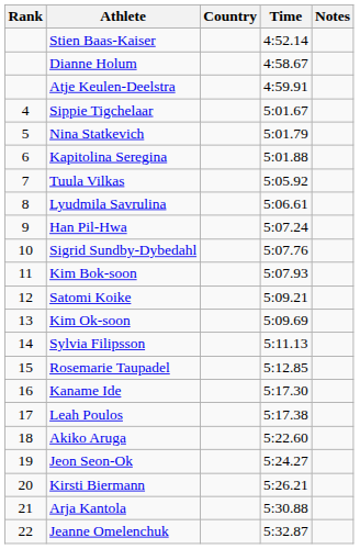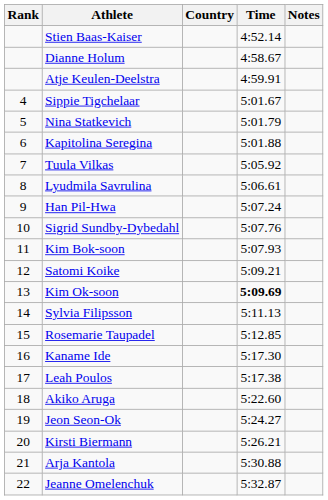Kim Ok-soon | Time: normal -> bold
